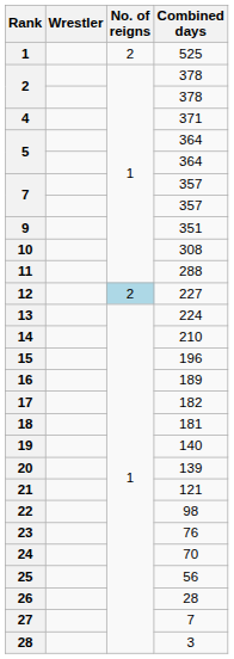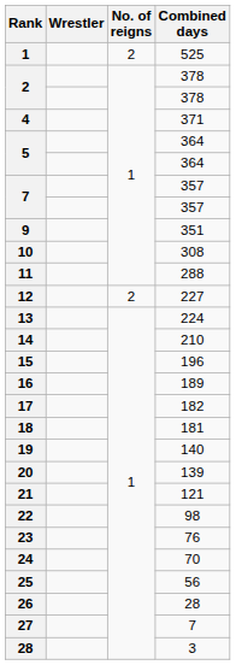12 | No. of reigns: lightblue background -> no background
